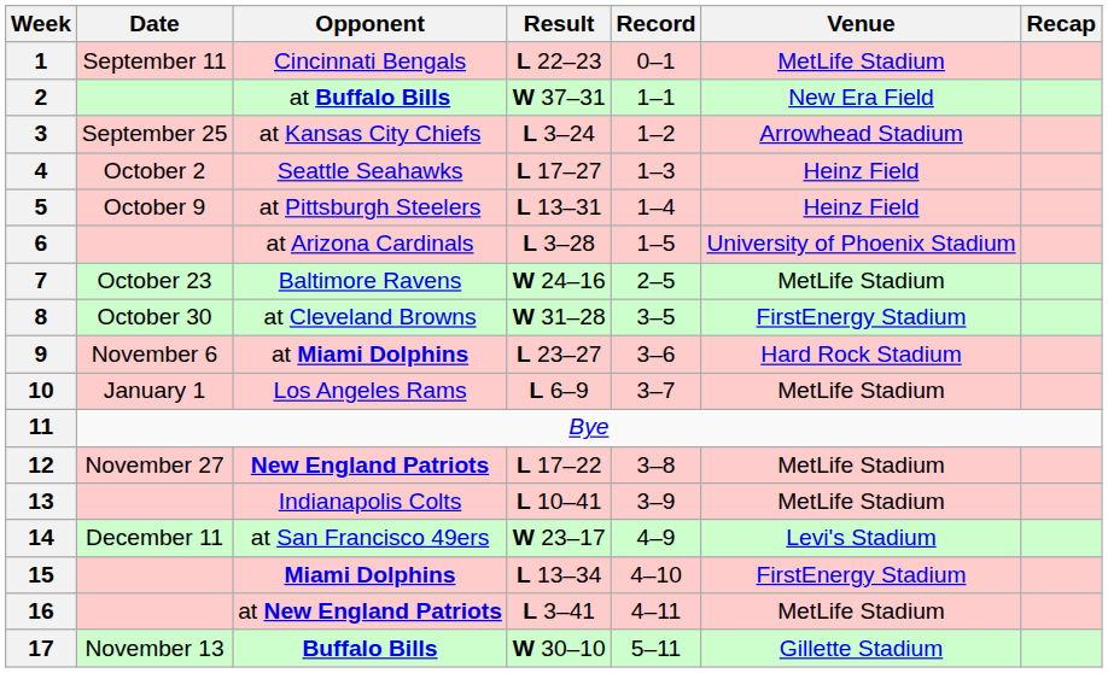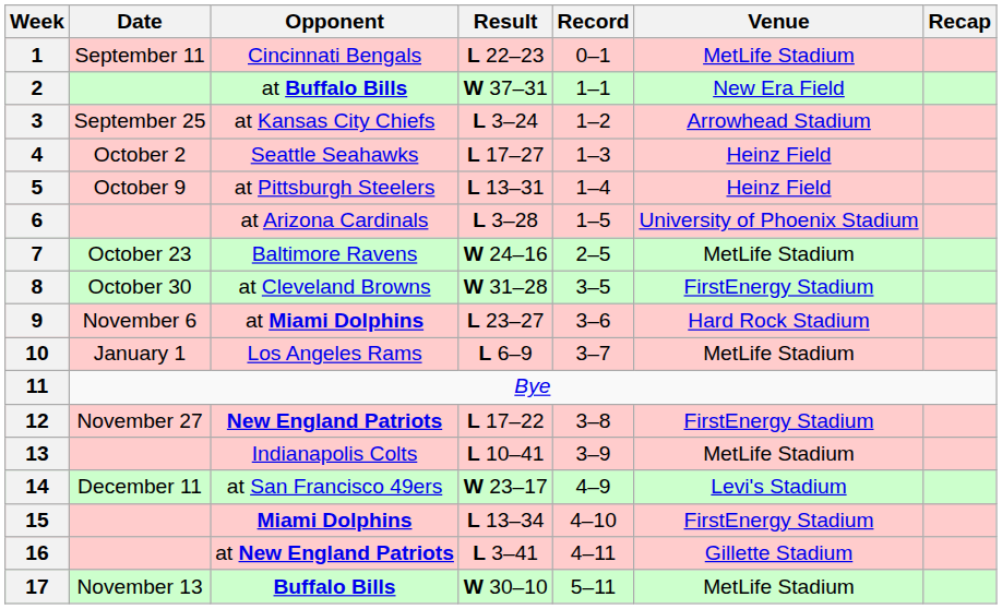12 | Venue: MetLife Stadium -> FirstEnergy Stadium
16 | Venue: MetLife Stadium -> Gillette Stadium
17 | Venue: Gillette Stadium -> MetLife Stadium
